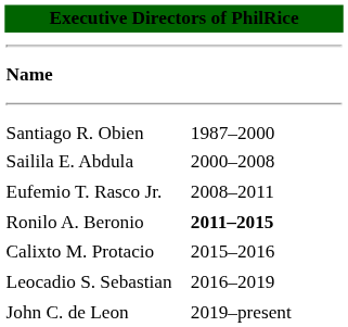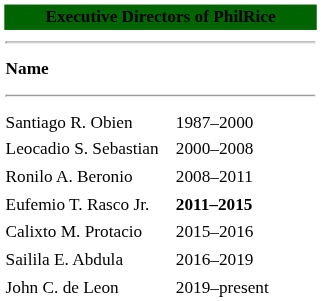row 4 | column 1: Sailila E. Abdula -> Leocadio S. Sebastian
row 5 | column 1: Eufemio T. Rasco Jr. -> Ronilo A. Beronio
row 6 | column 1: Ronilo A. Beronio -> Eufemio T. Rasco Jr.
row 8 | column 1: Leocadio S. Sebastian -> Sailila E. Abdula
